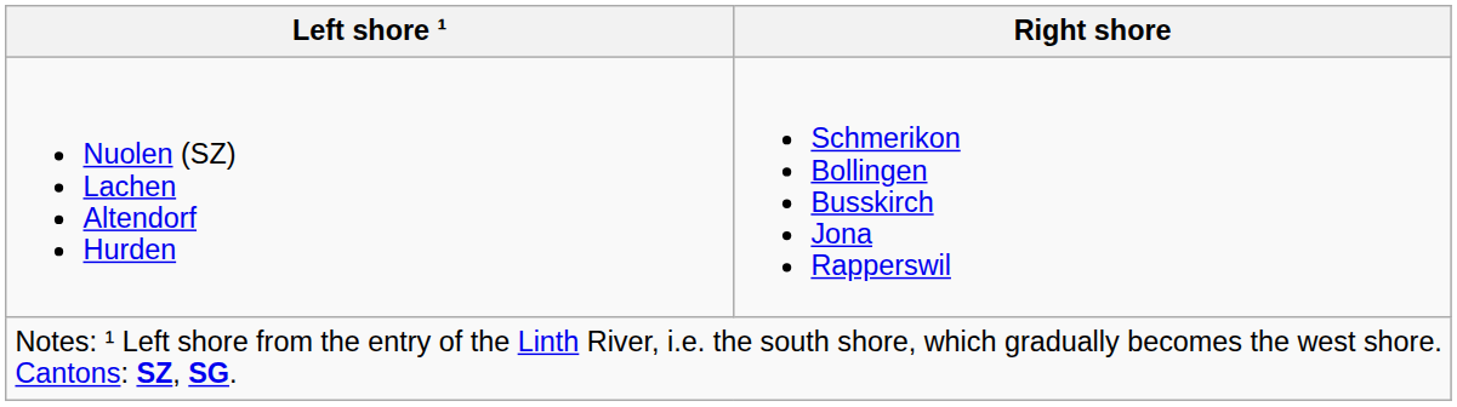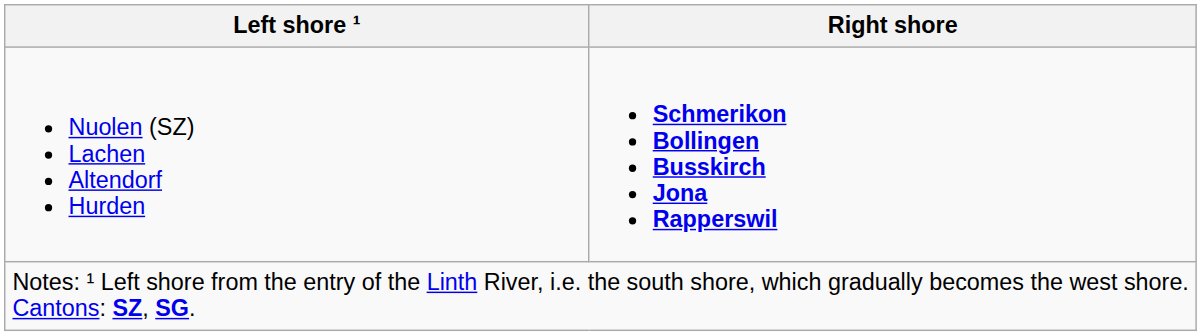Nuolen (SZ) Lachen Altendorf Hurden | Right shore: normal -> bold
